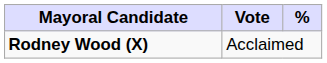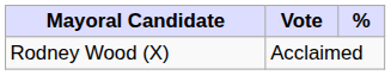Rodney Wood (X) | Mayoral Candidate: bold -> normal
